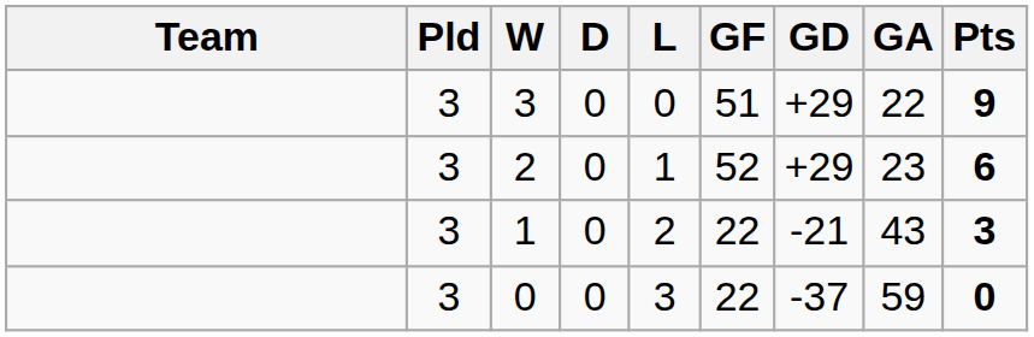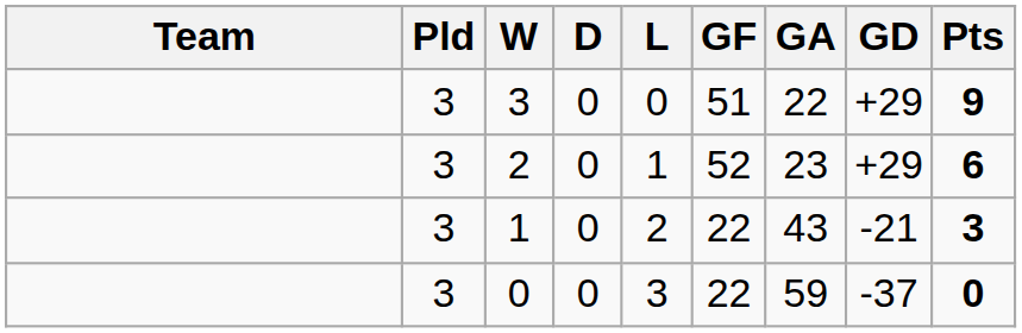columns swapped: GA <-> GD
